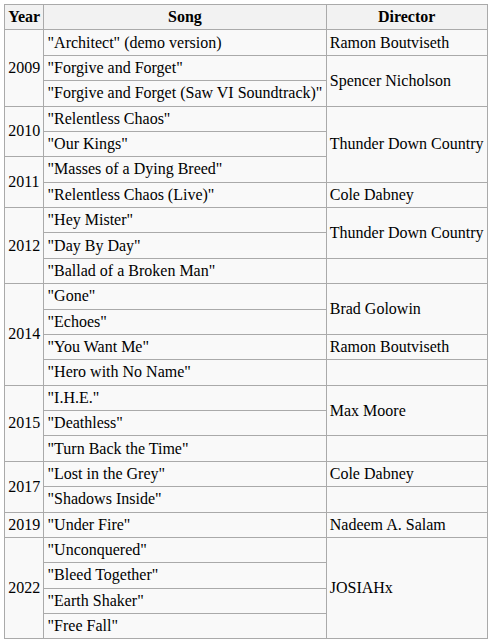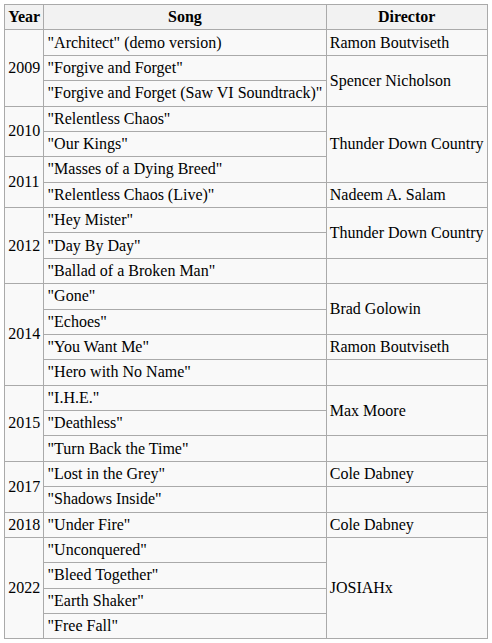"Relentless Chaos (Live)" | Director: Cole Dabney -> Nadeem A. Salam
"Under Fire" | Year: 2019 -> 2018
"Under Fire" | Director: Nadeem A. Salam -> Cole Dabney
